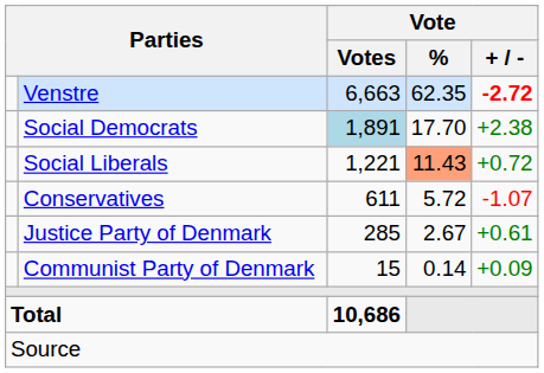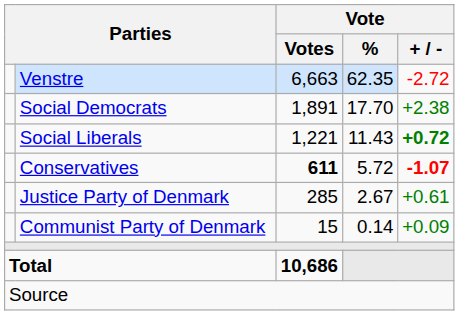Venstre | Vote / + / -: bold -> normal
Social Democrats | Vote / Votes: lightblue background -> no background
Social Liberals | Vote / %: lightsalmon background -> no background
Social Liberals | Vote / + / -: normal -> bold
Conservatives | Vote / Votes: normal -> bold
Conservatives | Vote / + / -: normal -> bold
